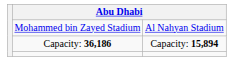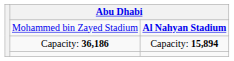Mohammed bin Zayed Stadium | column 3: normal -> bold
